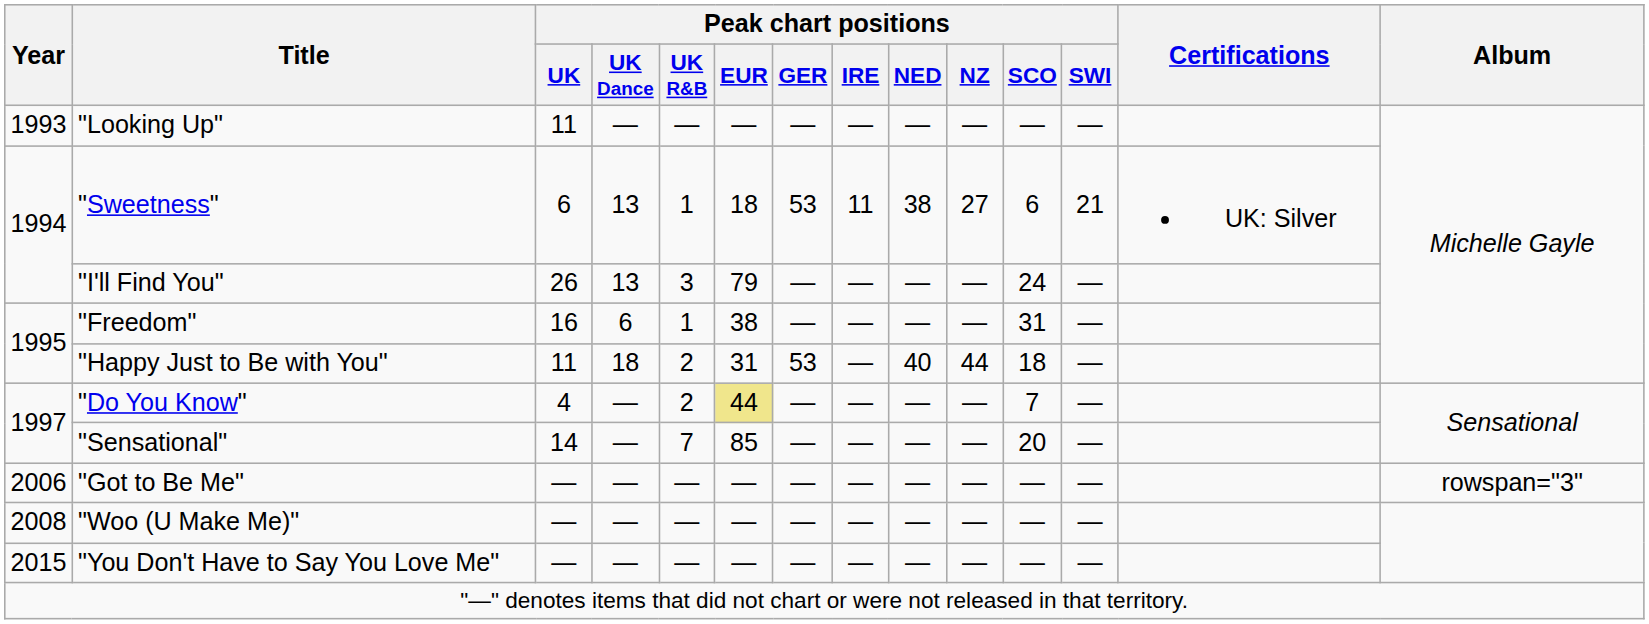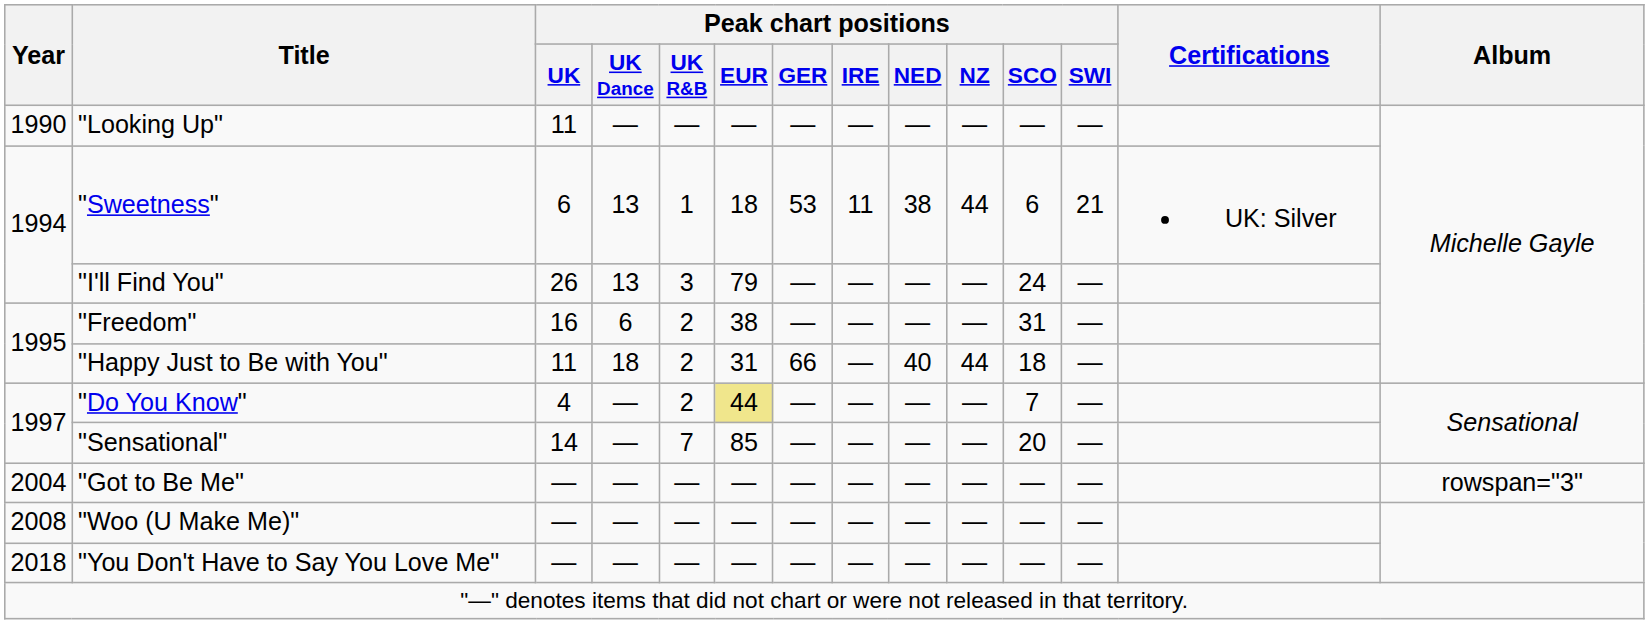"Looking Up" | Year: 1993 -> 1990
"Sweetness" | Peak chart positions / NZ: 27 -> 44
"Freedom" | Peak chart positions / UK R&B: 1 -> 2
"Happy Just to Be with You" | Peak chart positions / GER: 53 -> 66
"Got to Be Me" | Year: 2006 -> 2004
"You Don't Have to Say You Love Me" | Year: 2015 -> 2018
